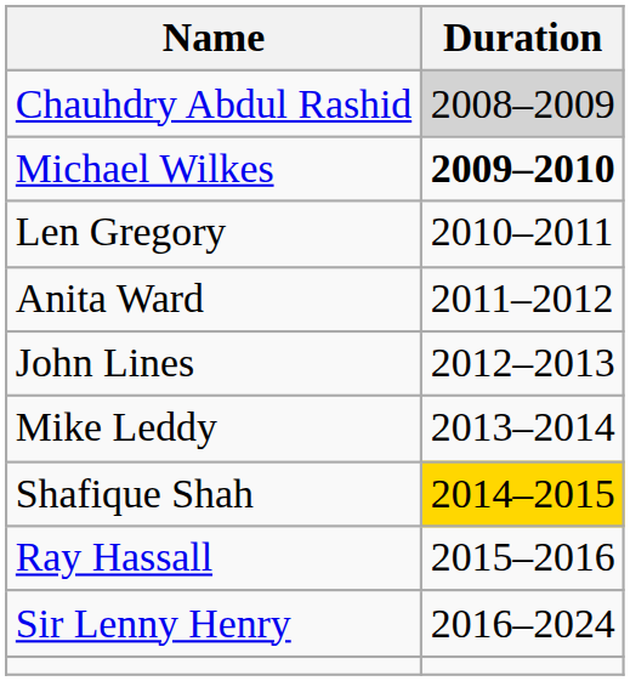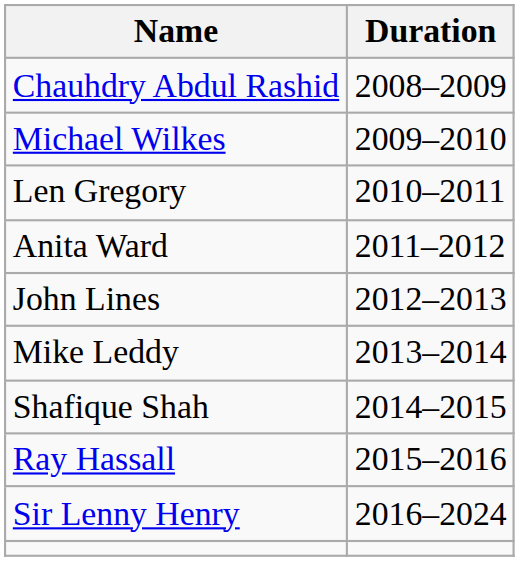Chauhdry Abdul Rashid | Duration: lightgrey background -> no background
Michael Wilkes | Duration: bold -> normal
Shafique Shah | Duration: gold background -> no background
